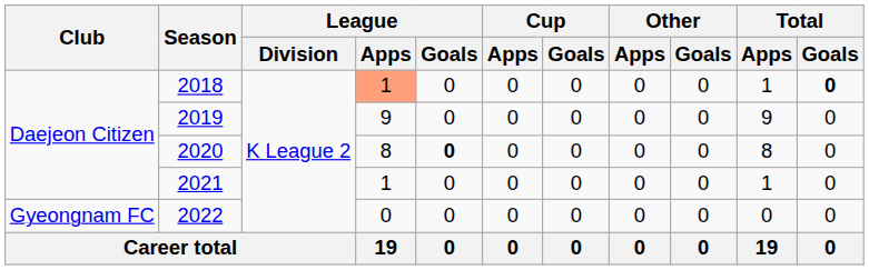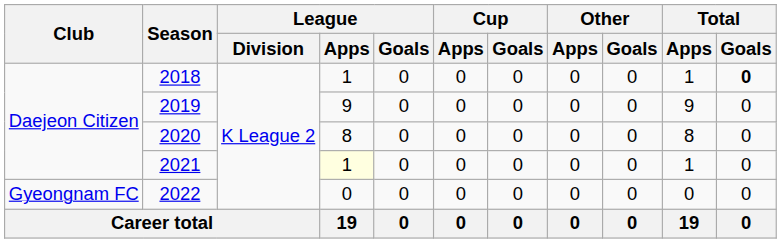2018 | League / Apps: lightsalmon background -> no background
2020 | League / Goals: bold -> normal
2021 | League / Apps: no background -> lightyellow background
